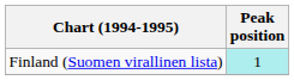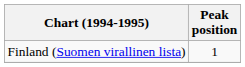Finland (Suomen virallinen lista) | Peak position: paleturquoise background -> no background
